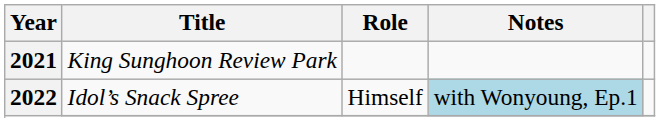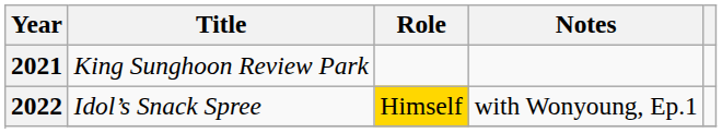2022 / Idol’s Snack Spree | Role: no background -> gold background
2022 / Idol’s Snack Spree | Notes: lightblue background -> no background
